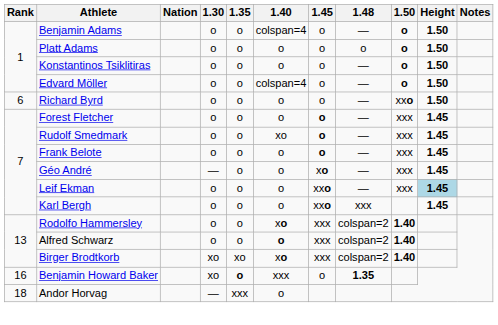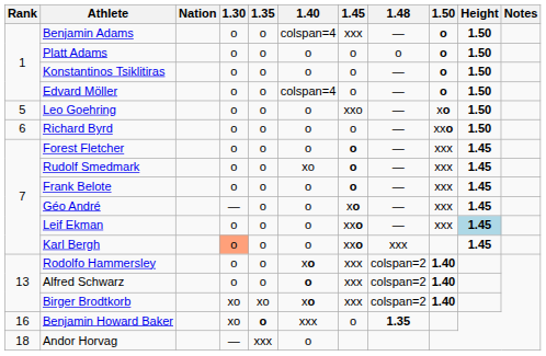Benjamin Adams | 1.45: o -> xxx
+ row: 5 | Leo Goehring | o | o | o | xxo | — | xo | 1.50
Karl Bergh | 1.30: no background -> lightsalmon background
